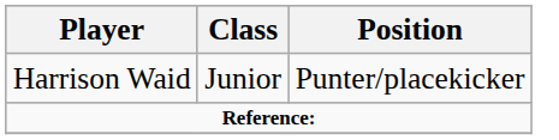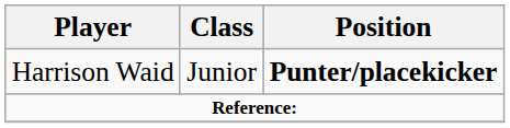Harrison Waid | Position: normal -> bold
